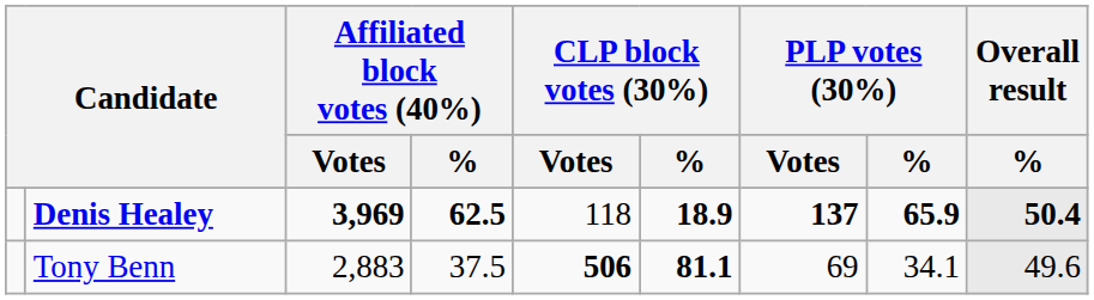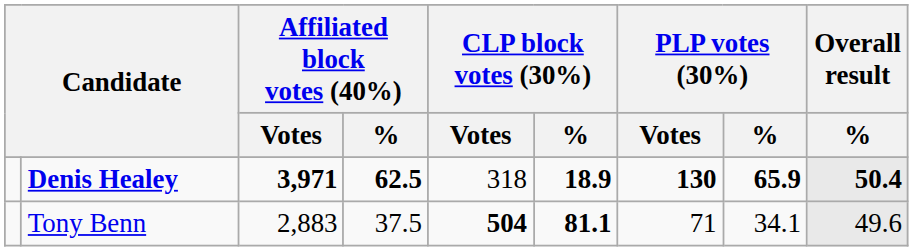Denis Healey | Affiliated block votes (40%) / Votes: 3,969 -> 3,971
Denis Healey | CLP block votes (30%) / Votes: 118 -> 318
Denis Healey | PLP votes (30%) / Votes: 137 -> 130
Tony Benn | CLP block votes (30%) / Votes: 506 -> 504
Tony Benn | PLP votes (30%) / Votes: 69 -> 71
